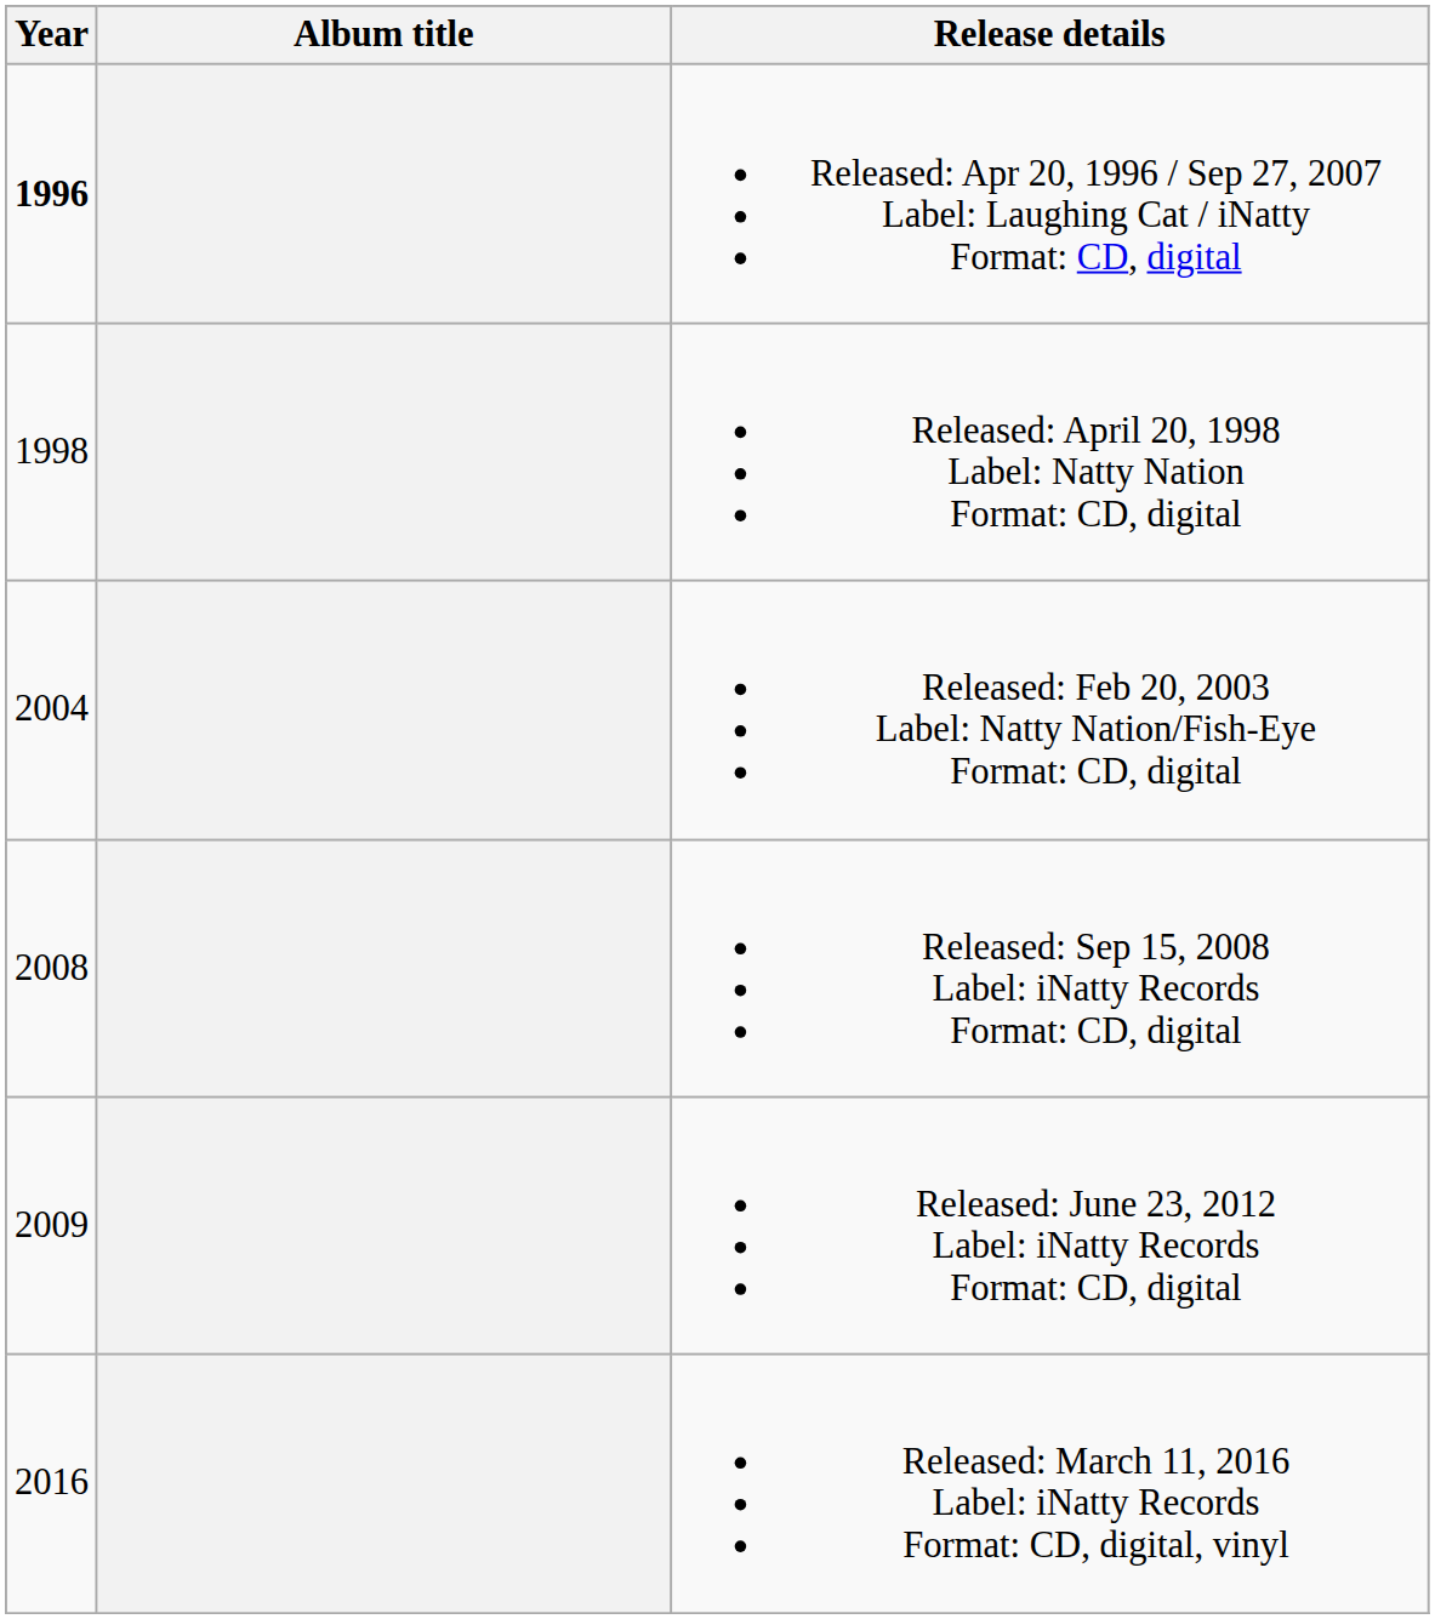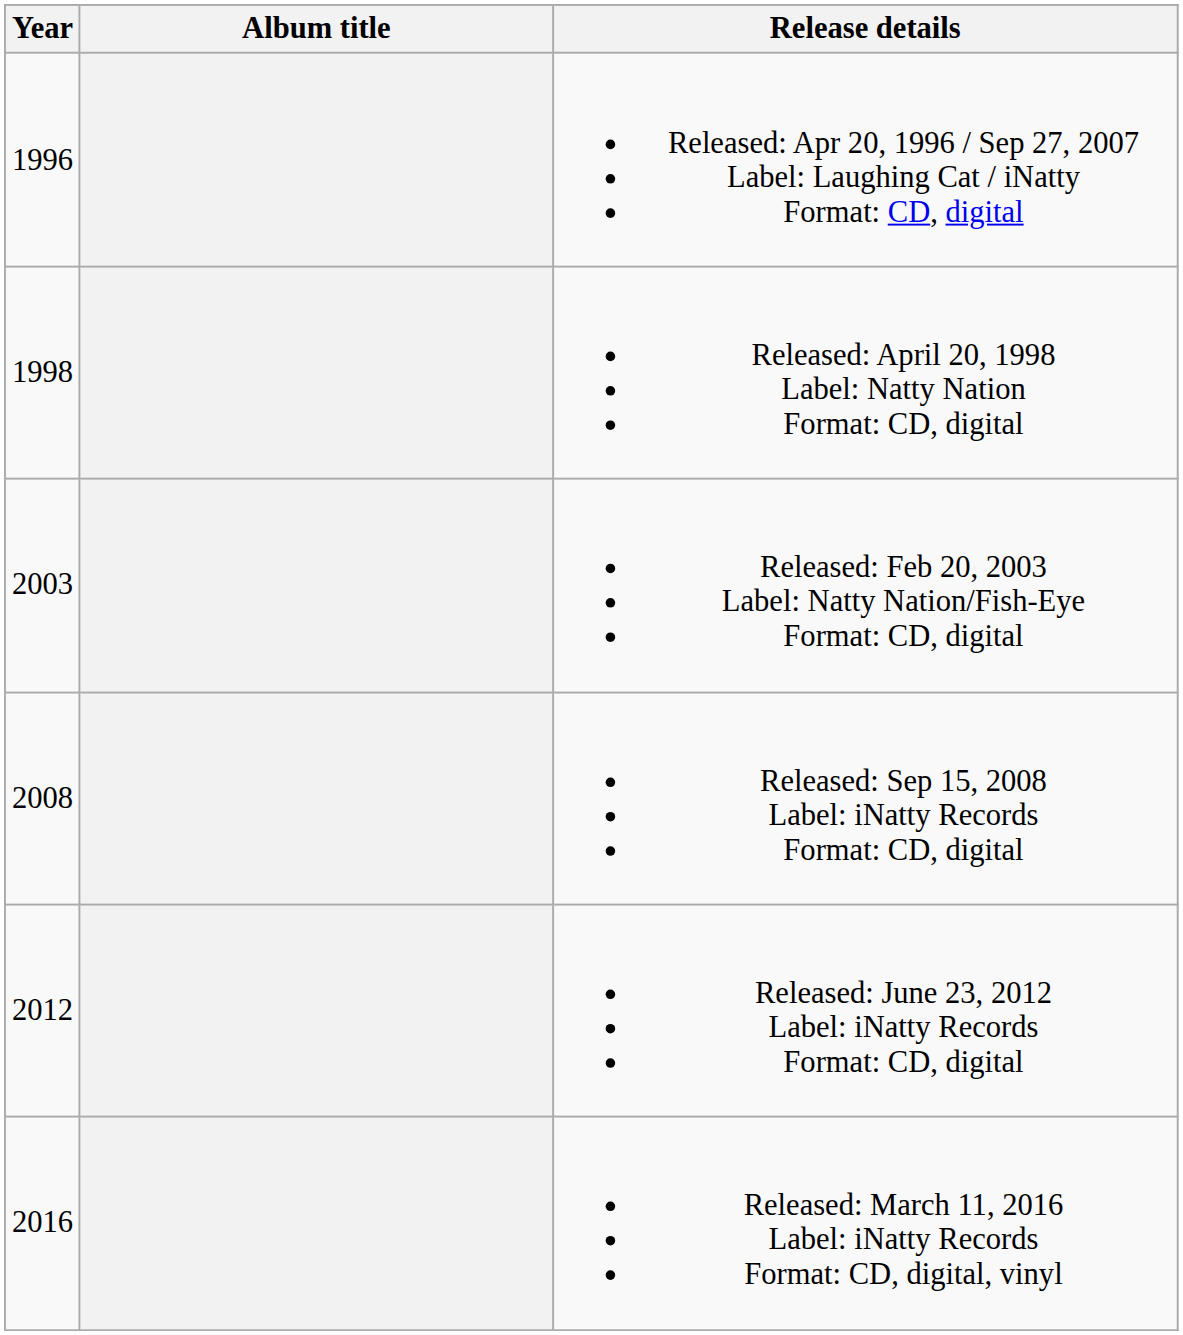row 2 | Year: bold -> normal
row 4 | Year: 2004 -> 2003
row 6 | Year: 2009 -> 2012
